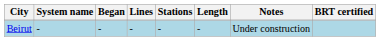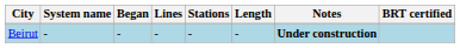Beirut | Notes: normal -> bold
